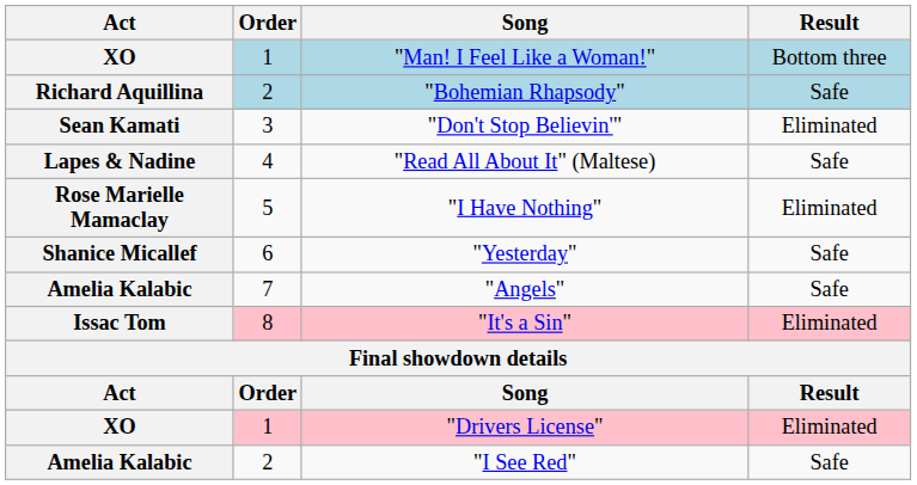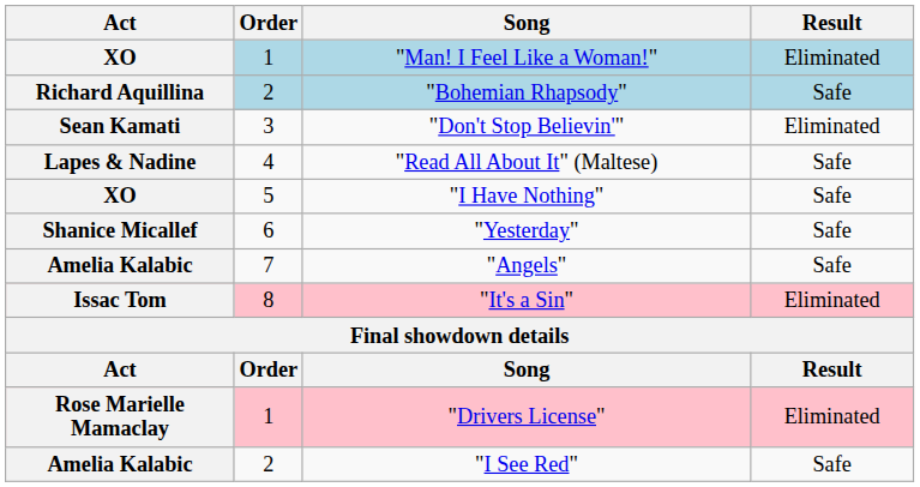"Man! I Feel Like a Woman!" | Result: Bottom three -> Eliminated
"I Have Nothing" | Act: Rose Marielle Mamaclay -> XO
"I Have Nothing" | Result: Eliminated -> Safe
"Drivers License" | Act: XO -> Rose Marielle Mamaclay
